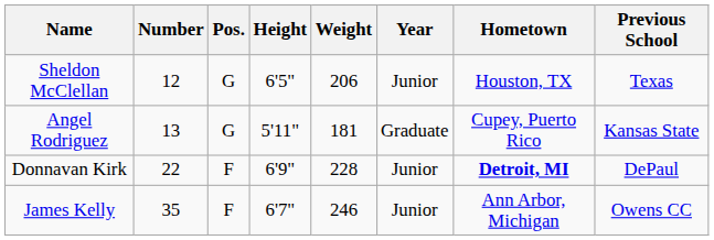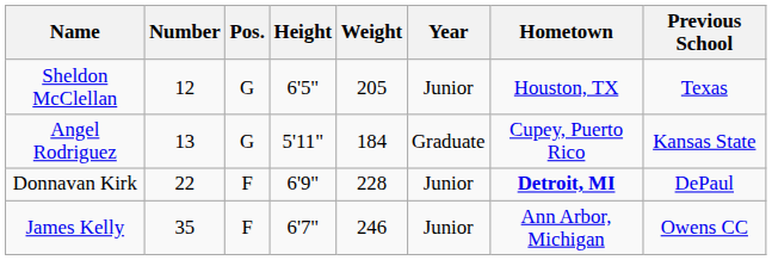Sheldon McClellan | Weight: 206 -> 205
Angel Rodriguez | Weight: 181 -> 184
